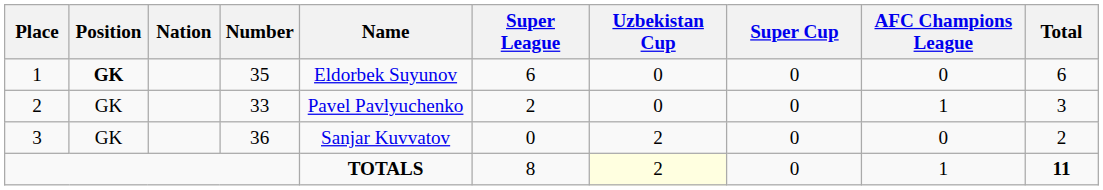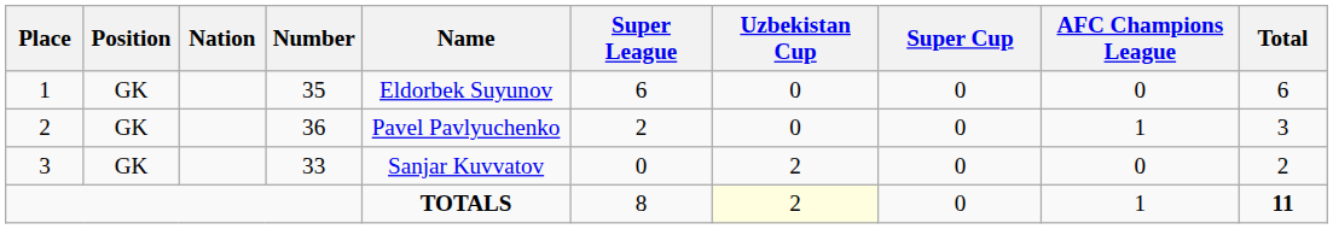row 2 | Position: bold -> normal
row 3 | Number: 33 -> 36
row 4 | Number: 36 -> 33
